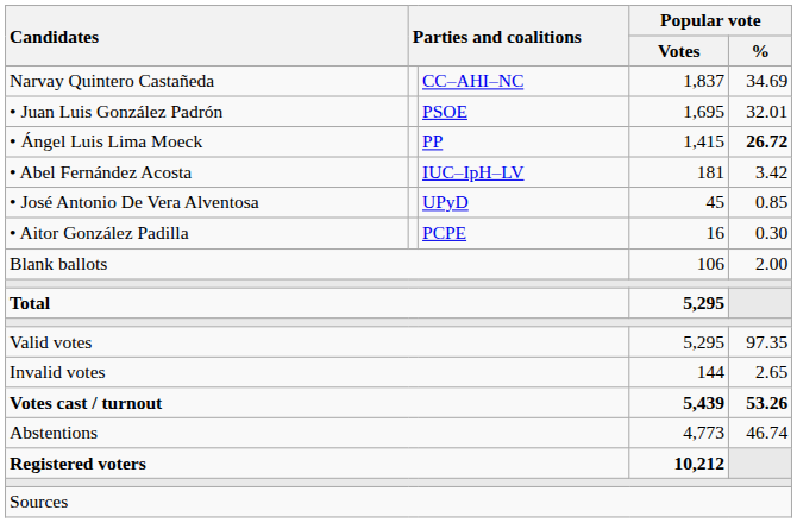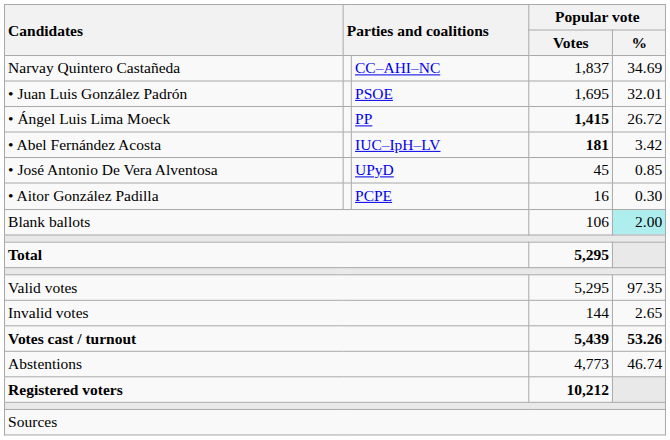• Ángel Luis Lima Moeck | Popular vote / Votes: normal -> bold
• Ángel Luis Lima Moeck | Popular vote / %: bold -> normal
• Abel Fernández Acosta | Popular vote / Votes: normal -> bold
Blank ballots | Popular vote / %: no background -> paleturquoise background
